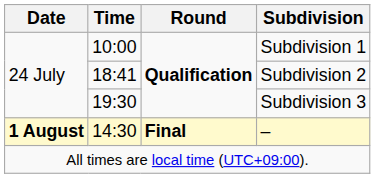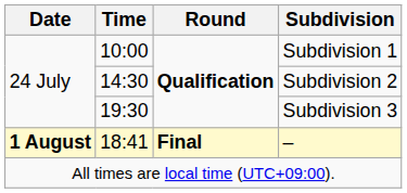Subdivision 2 | Time: 18:41 -> 14:30
– | Time: 14:30 -> 18:41
